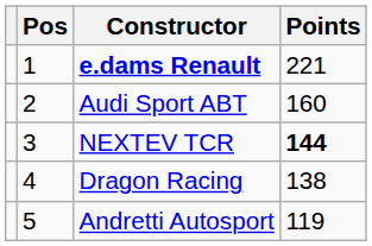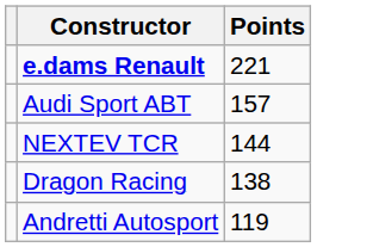- column: Pos | 1 | 2 | 3 | 4 | 5
Audi Sport ABT | Points: 160 -> 157
NEXTEV TCR | Points: bold -> normal
